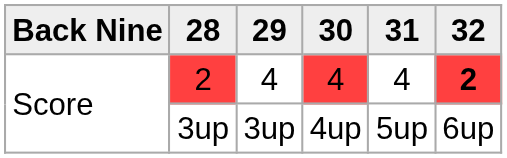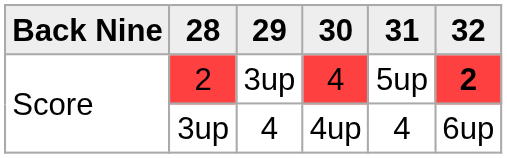row 2 | 29: 4 -> 3up
row 2 | 31: 4 -> 5up
row 3 | 29: 3up -> 4
row 3 | 31: 5up -> 4
